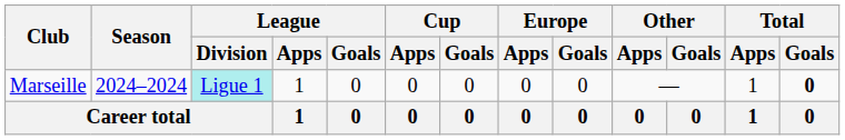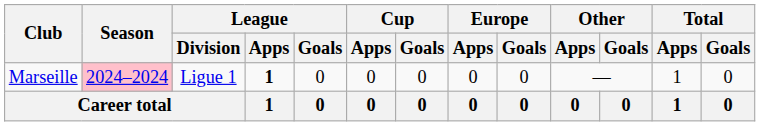Marseille | Season: no background -> pink background
Marseille | League / Division: paleturquoise background -> no background
Marseille | League / Apps: normal -> bold
Marseille | Total / Goals: bold -> normal
